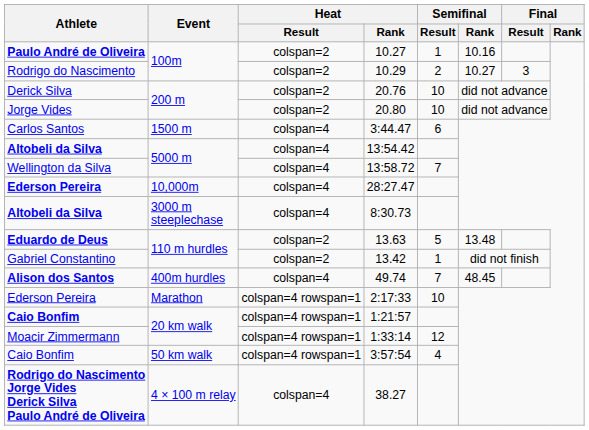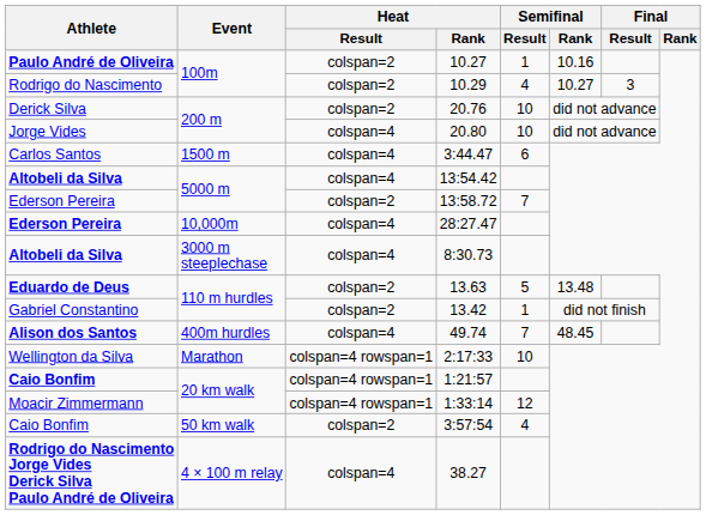10.29 | Semifinal / Result: 2 -> 4
20.80 | Heat / Result: colspan=2 -> colspan=4
13:58.72 | Athlete: Wellington da Silva -> Ederson Pereira
13:58.72 | Heat / Result: colspan=4 -> colspan=2
2:17:33 | Athlete: Ederson Pereira -> Wellington da Silva
3:57:54 | Heat / Result: colspan=4 rowspan=1 -> colspan=2
